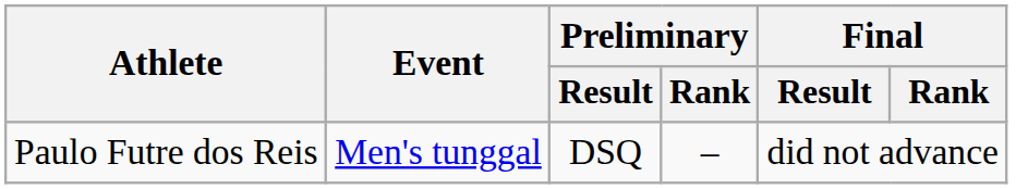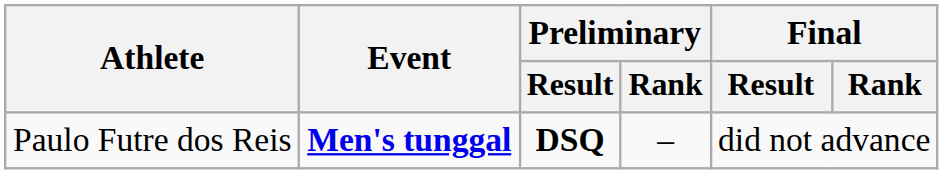Paulo Futre dos Reis | Event: normal -> bold
Paulo Futre dos Reis | Preliminary / Result: normal -> bold
